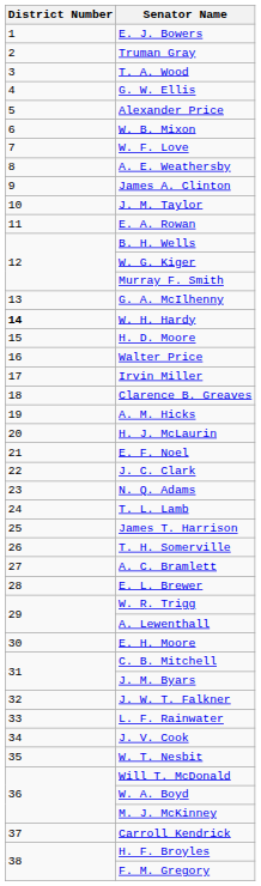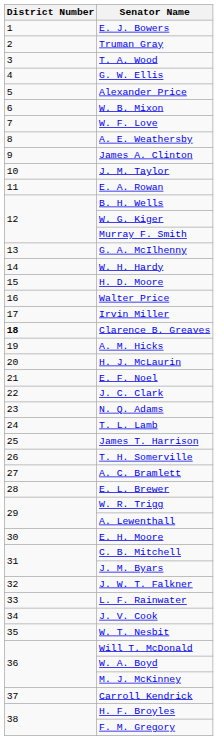W. H. Hardy | District Number: bold -> normal
Clarence B. Greaves | District Number: normal -> bold
